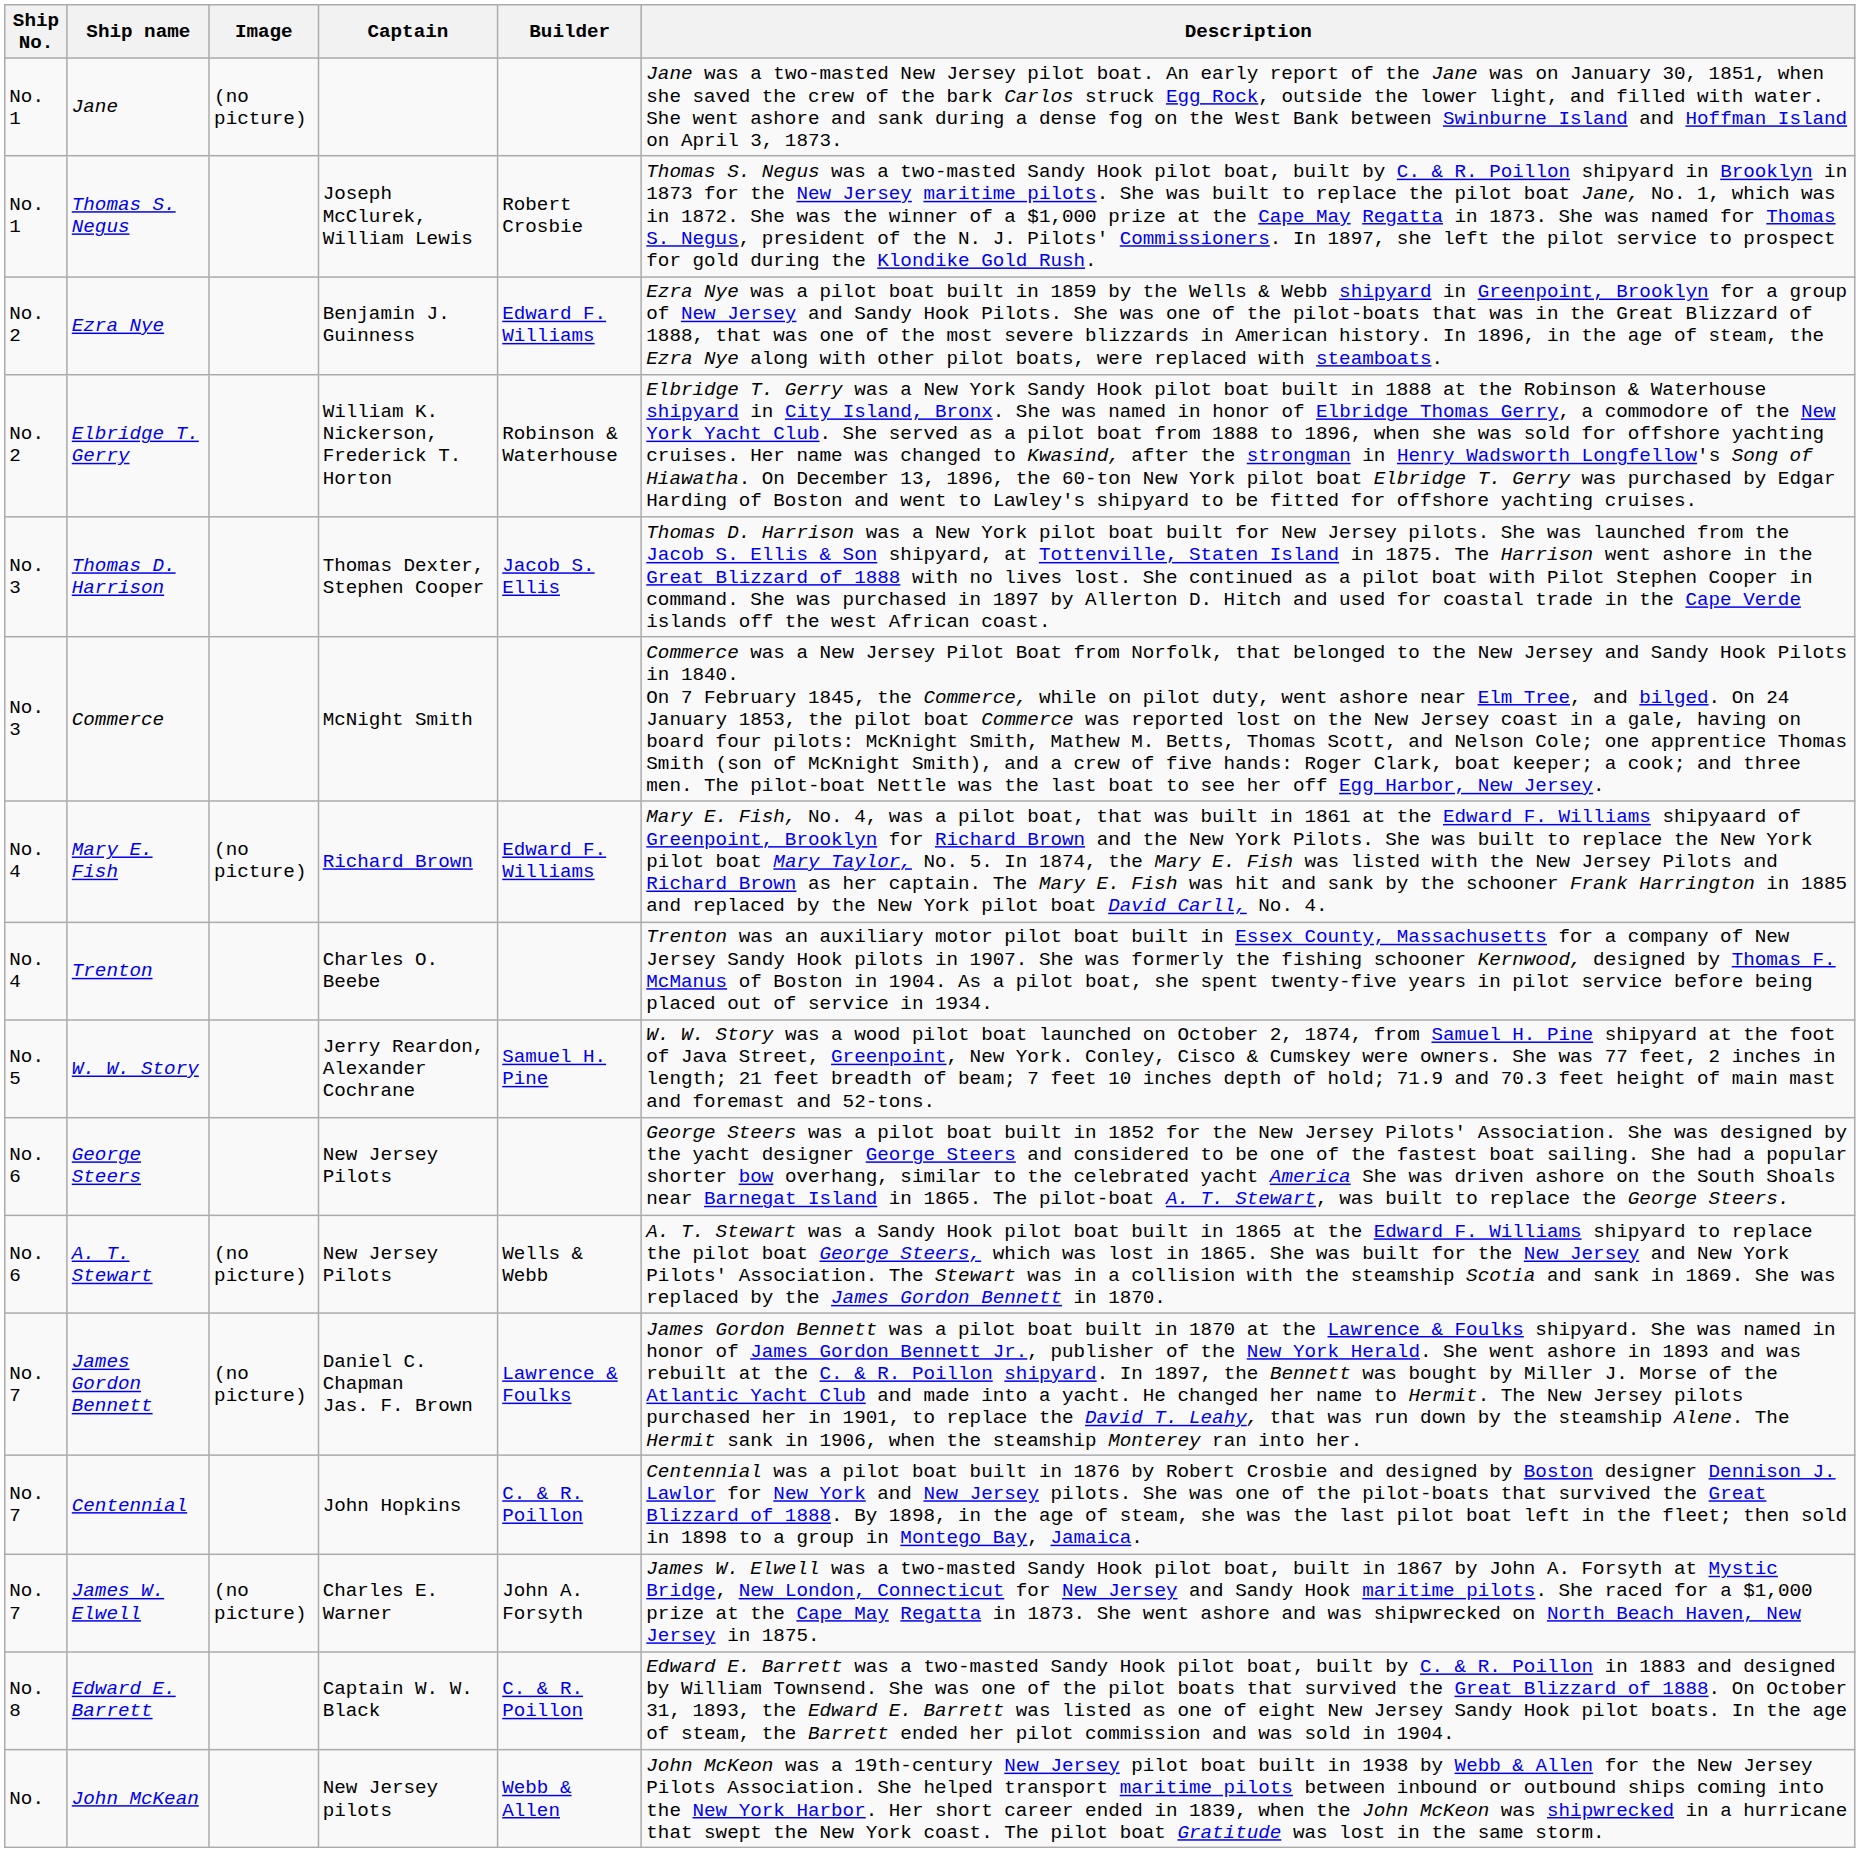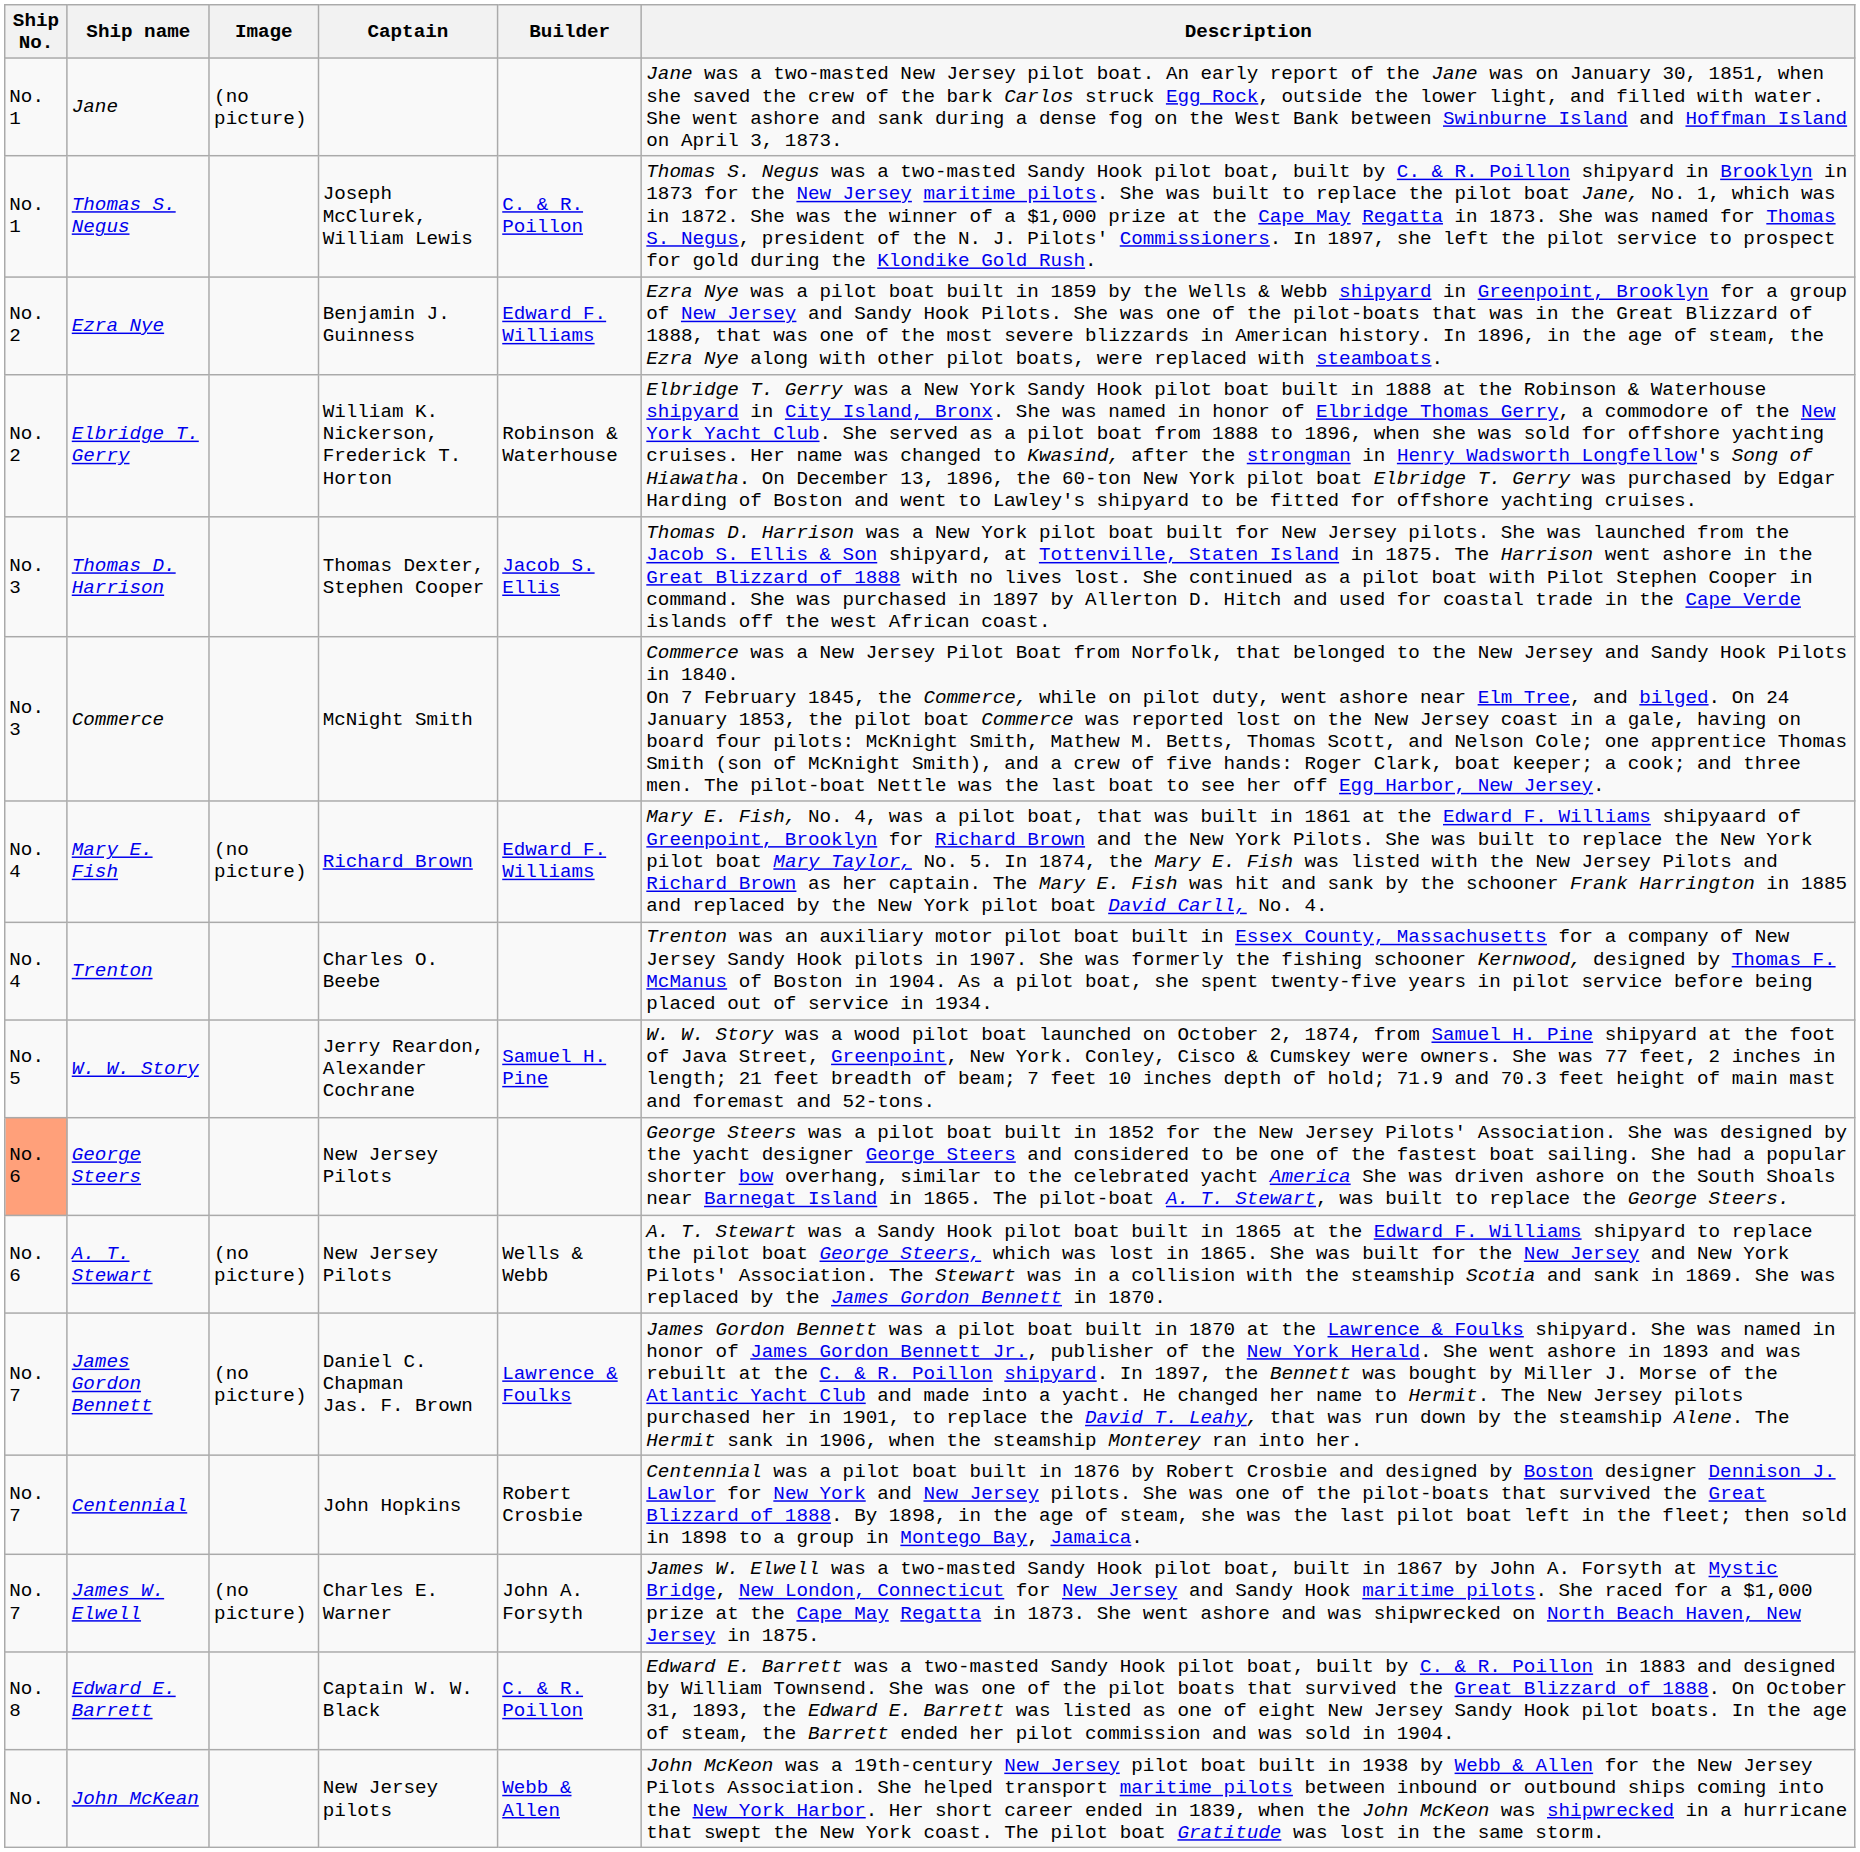Thomas S. Negus | Builder: Robert Crosbie -> C. & R. Poillon
George Steers | Ship No.: no background -> lightsalmon background
Centennial | Builder: C. & R. Poillon -> Robert Crosbie
